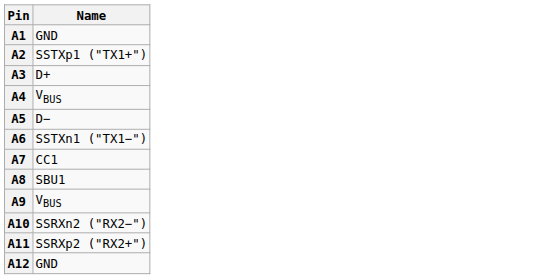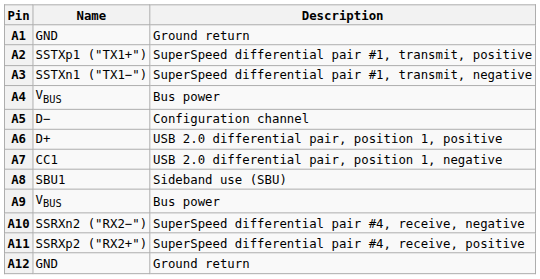+ column: Description | Ground return | SuperSpeed differential pair #1, transmit, positive | SuperSpeed differential pair #1, transmit, negative | Bus power | Configuration channel | USB 2.0 differential pair, position 1, positive | USB 2.0 differential pair, position 1, negative | Sideband use (SBU) | Bus power | SuperSpeed differential pair #4, receive, negative | SuperSpeed differential pair #4, receive, positive | Ground return
A3 | Name: D+ -> SSTXn1 ("TX1−")
A6 | Name: SSTXn1 ("TX1−") -> D+
